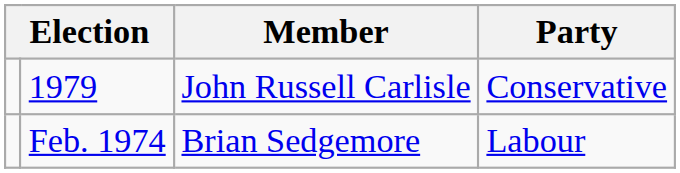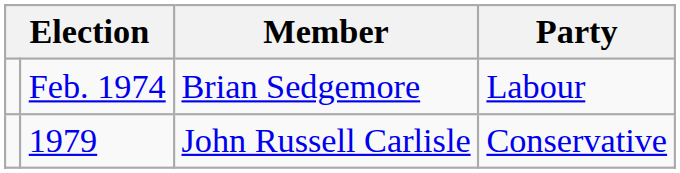rows swapped: Feb. 1974 <-> 1979
